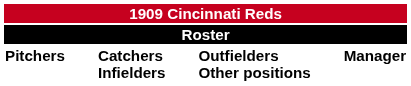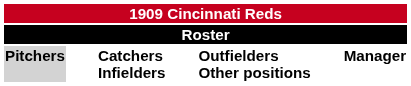Pitchers | column 1: no background -> lightgrey background
